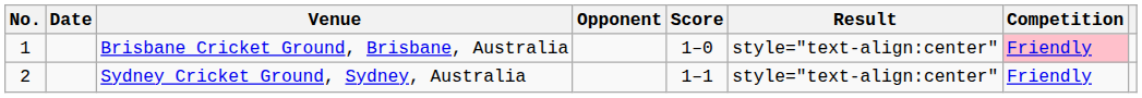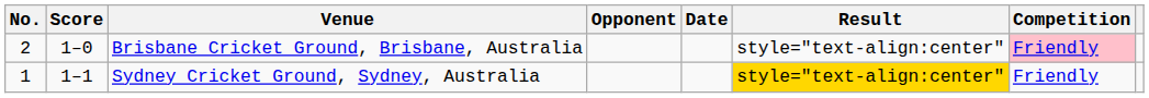columns swapped: Date <-> Score
Brisbane Cricket Ground, Brisbane, Australia | No.: 1 -> 2
Sydney Cricket Ground, Sydney, Australia | No.: 2 -> 1
Sydney Cricket Ground, Sydney, Australia | Result: no background -> gold background
